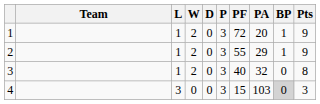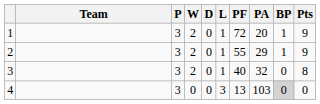columns swapped: P <-> L
4 | PF: 15 -> 13
4 | Pts: 3 -> 0
